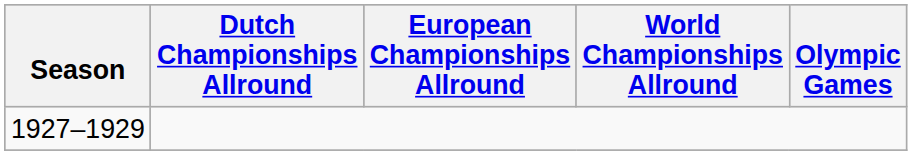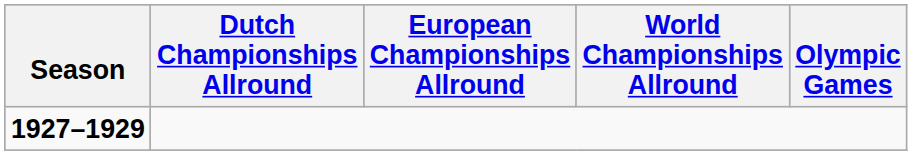1927–1929 | Season: normal -> bold
